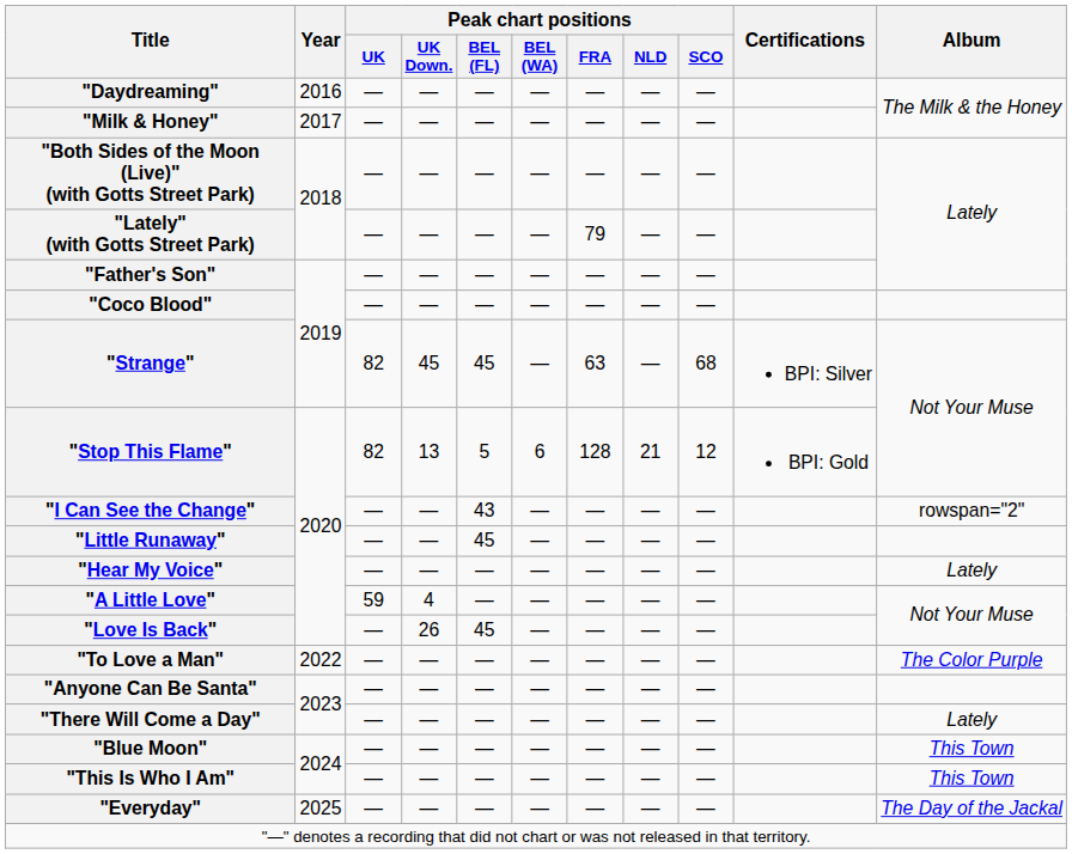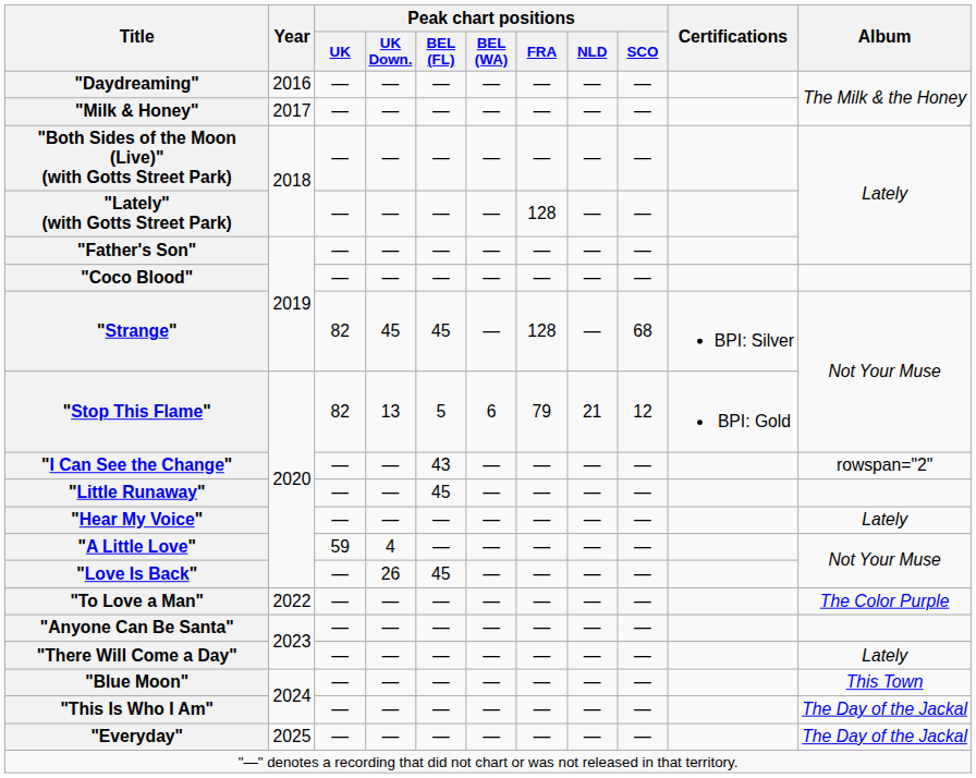"Lately" (with Gotts Street Park) | Peak chart positions / FRA: 79 -> 128
"Strange" | Peak chart positions / FRA: 63 -> 128
"Stop This Flame" | Peak chart positions / FRA: 128 -> 79
"This Is Who I Am" | Album: This Town -> The Day of the Jackal
